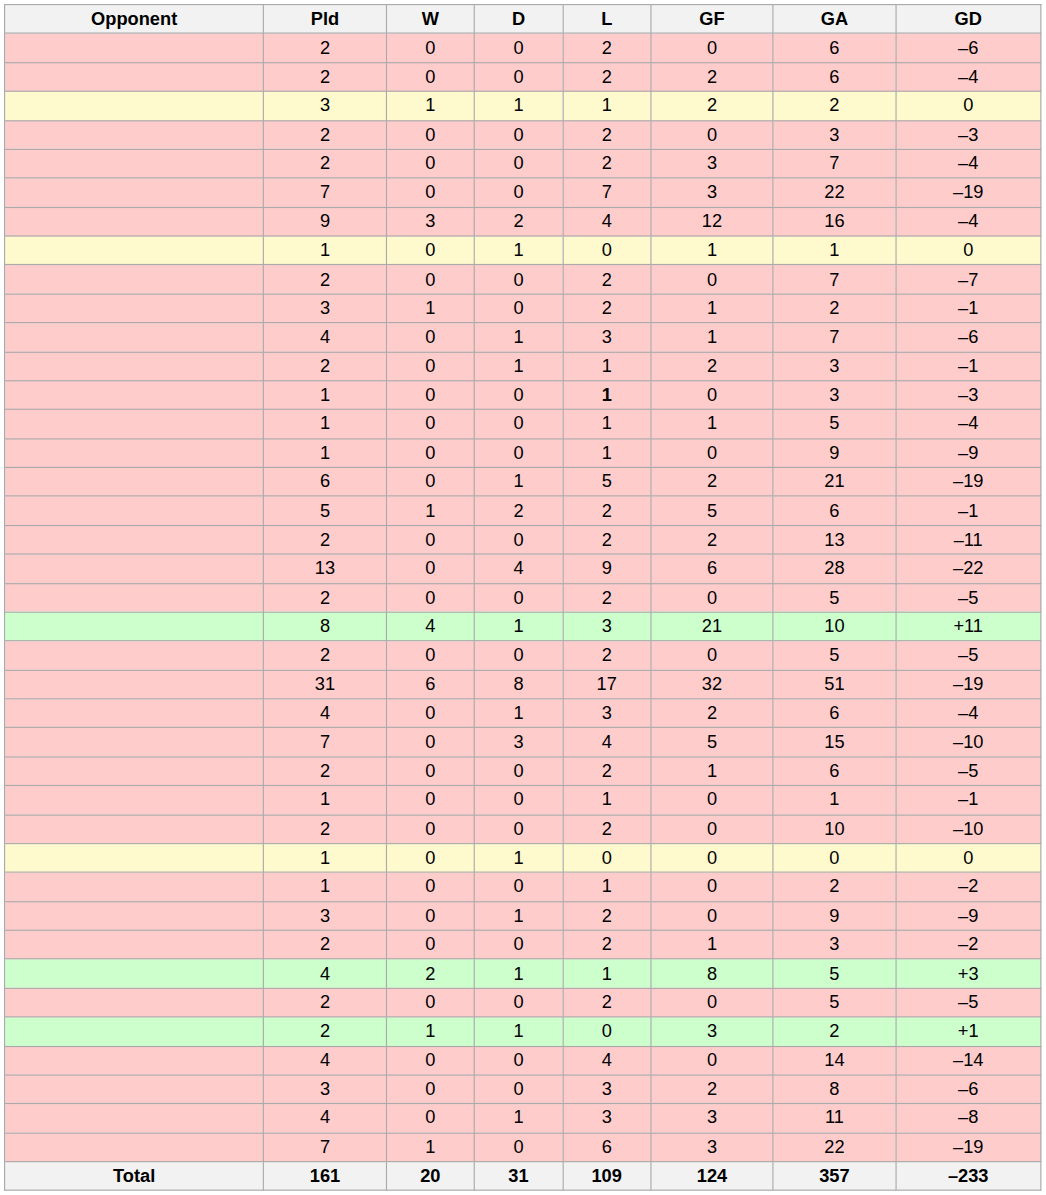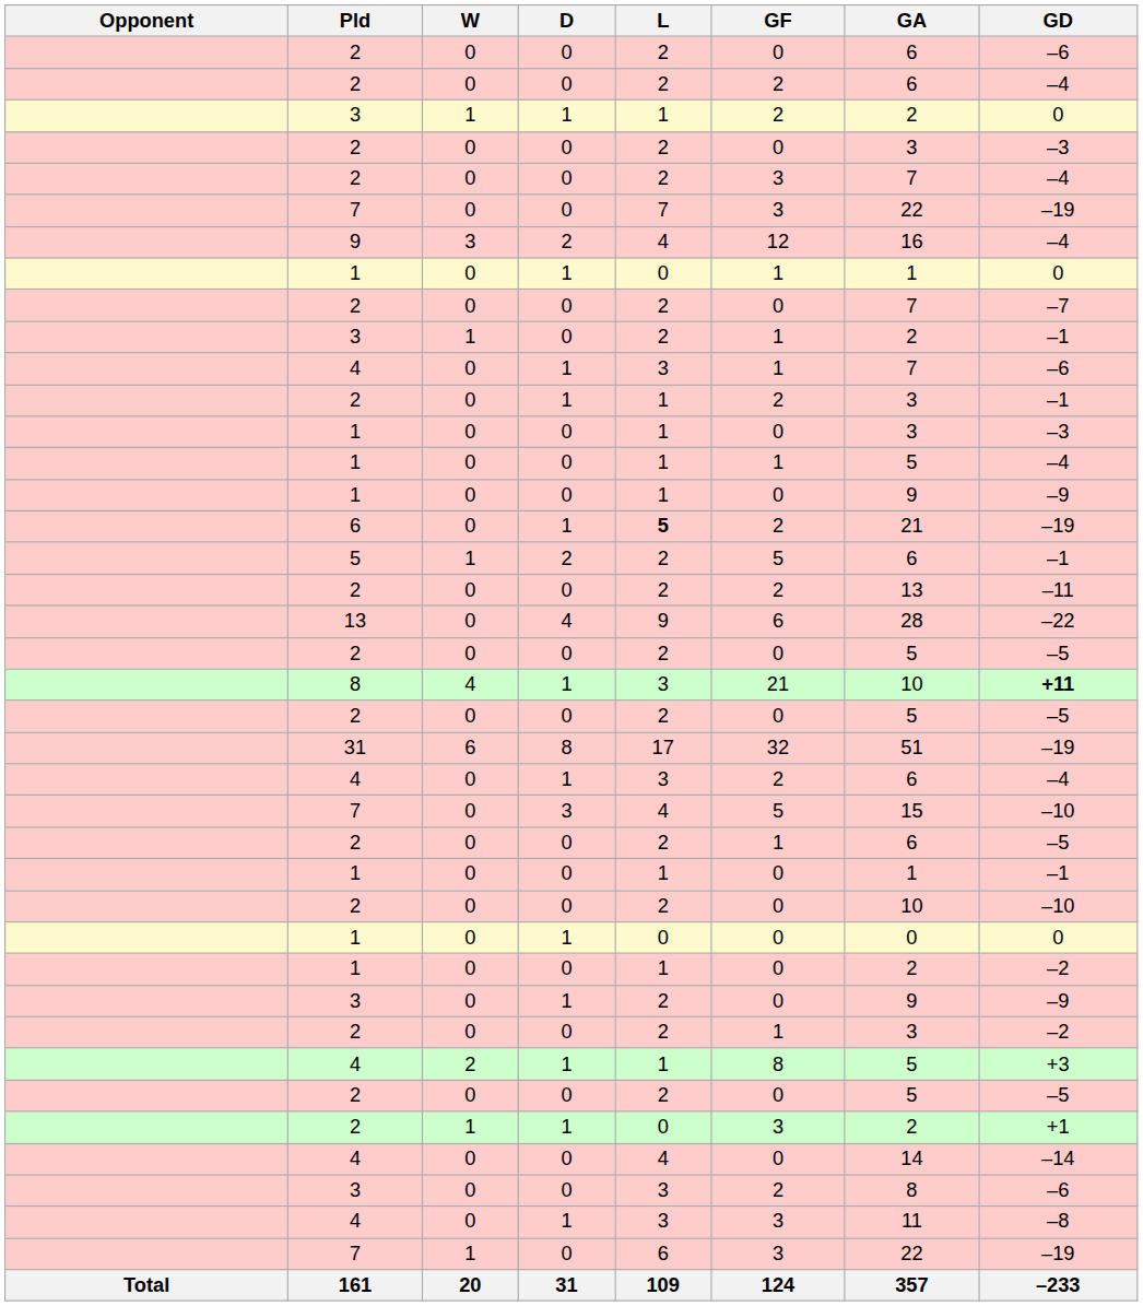row 14 | L: bold -> normal
row 17 | L: normal -> bold
row 22 | GD: normal -> bold
